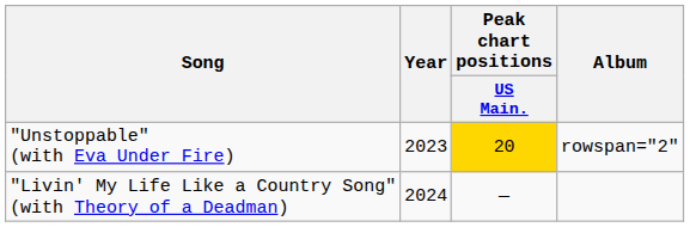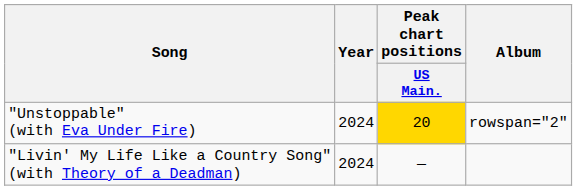"Unstoppable" (with Eva Under Fire) | Year: 2023 -> 2024
